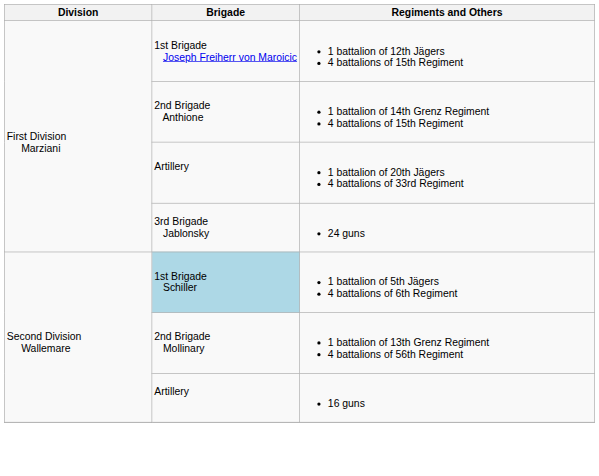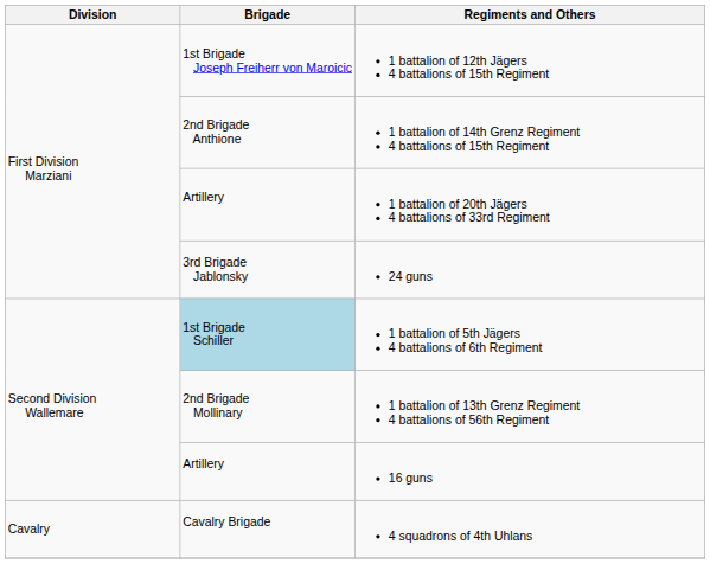+ row: Cavalry | Cavalry Brigade | 4 squadrons of 4th Uhlans
